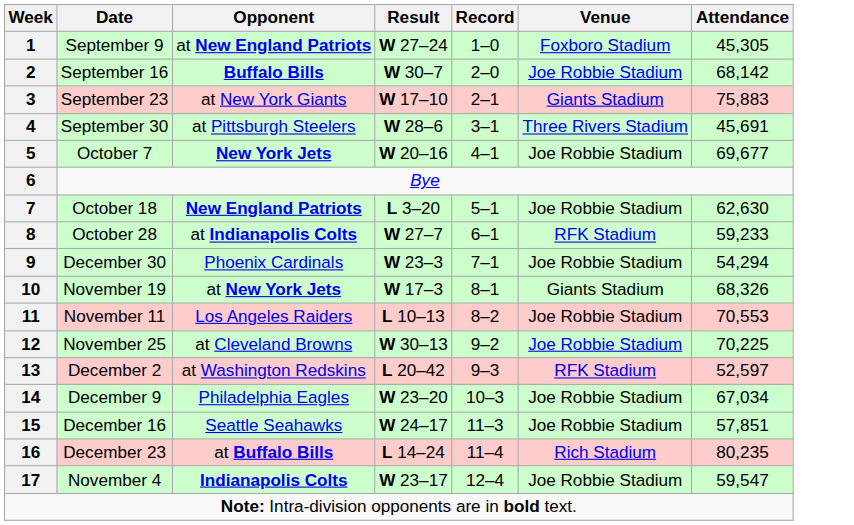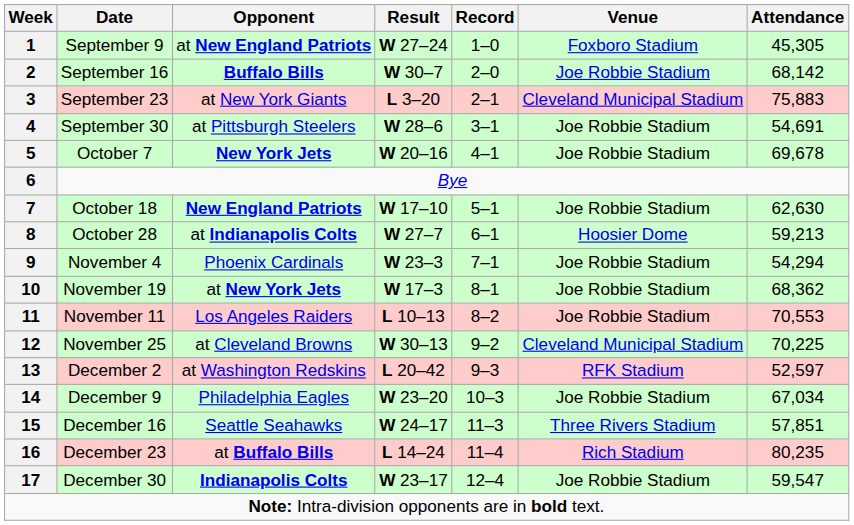3 | Result: W 17–10 -> L 3–20
3 | Venue: Giants Stadium -> Cleveland Municipal Stadium
4 | Venue: Three Rivers Stadium -> Joe Robbie Stadium
4 | Attendance: 45,691 -> 54,691
5 | Attendance: 69,677 -> 69,678
7 | Result: L 3–20 -> W 17–10
8 | Venue: RFK Stadium -> Hoosier Dome
8 | Attendance: 59,233 -> 59,213
9 | Date: December 30 -> November 4
10 | Venue: Giants Stadium -> Joe Robbie Stadium
10 | Attendance: 68,326 -> 68,362
12 | Venue: Joe Robbie Stadium -> Cleveland Municipal Stadium
15 | Venue: Joe Robbie Stadium -> Three Rivers Stadium
17 | Date: November 4 -> December 30
